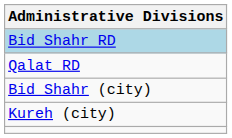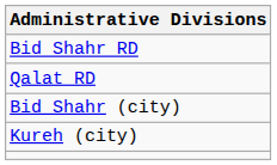row 2 | column 1: lightblue background -> no background
